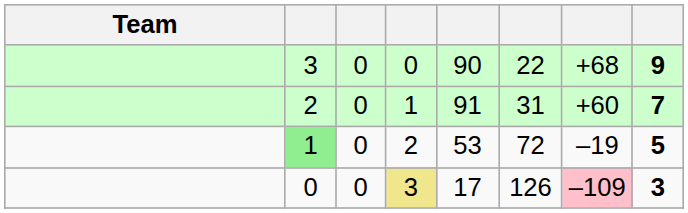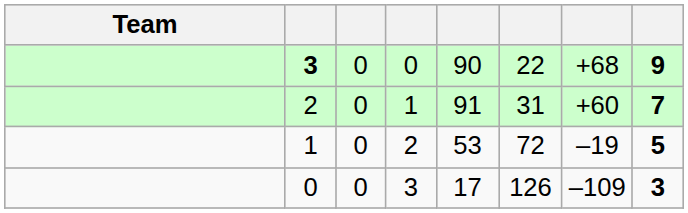row 2 | column 2: normal -> bold
row 4 | column 2: lightgreen background -> no background
row 5 | column 4: khaki background -> no background
row 5 | column 7: pink background -> no background
